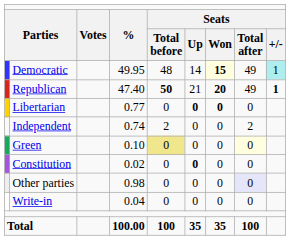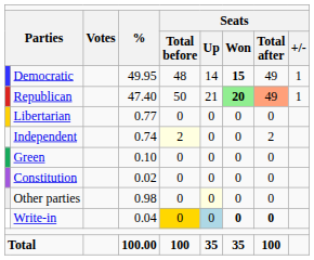Democratic | column 7: lightyellow background -> no background
Democratic | column 9: paleturquoise background -> no background
Republican | column 5: bold -> normal
Republican | column 7: no background -> lightgreen background
Republican | column 8: no background -> lightsalmon background
Republican | column 9: bold -> normal
Libertarian | column 6: bold -> normal
Libertarian | column 7: bold -> normal
Independent | column 5: no background -> lightyellow background
Green | column 5: khaki background -> no background
Green | column 8: lightyellow background -> no background
Constitution | column 6: bold -> normal
Other parties | column 6: no background -> lightyellow background
Other parties | column 8: lavender background -> no background
Write-in | column 5: no background -> gold background
Write-in | column 6: no background -> lightblue background
Write-in | column 7: normal -> bold
Write-in | column 8: normal -> bold
